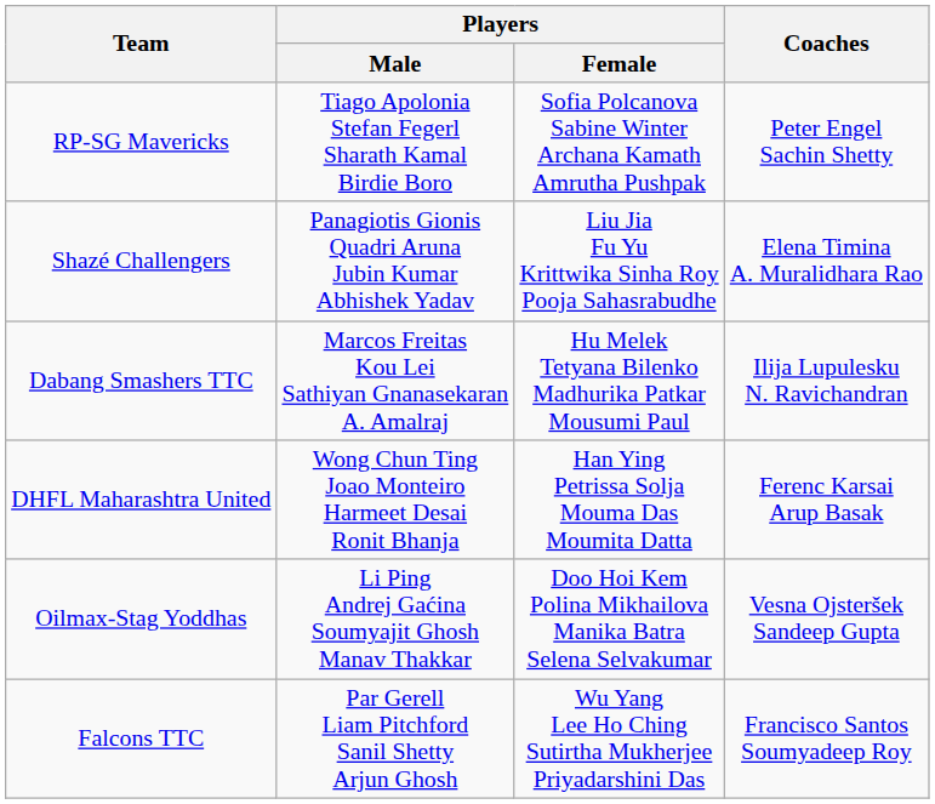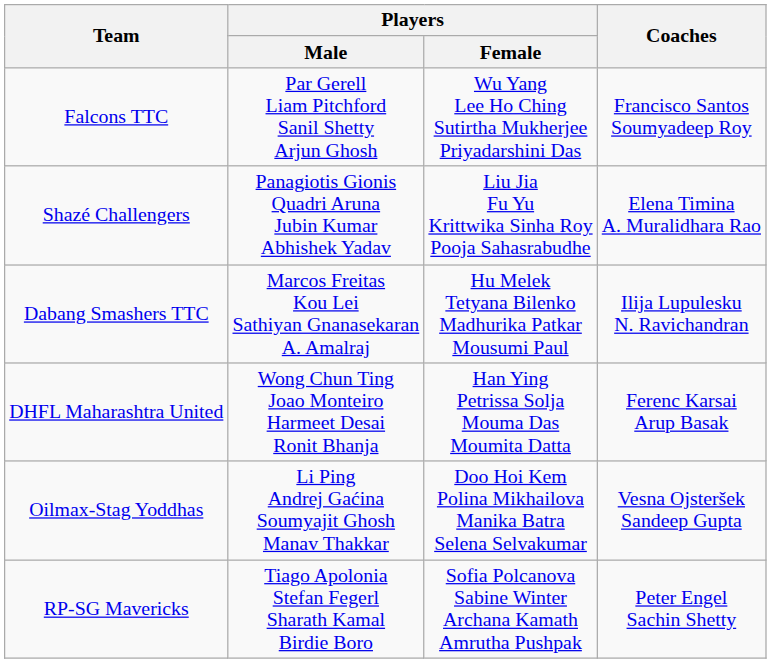rows swapped: Falcons TTC <-> RP-SG Mavericks
